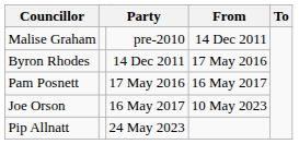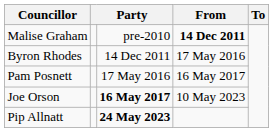Malise Graham | From: normal -> bold
Joe Orson | column 3: normal -> bold
Pip Allnatt | column 3: normal -> bold
